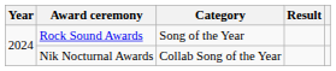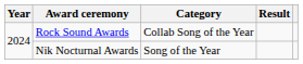Rock Sound Awards | Category: Song of the Year -> Collab Song of the Year
Nik Nocturnal Awards | Category: Collab Song of the Year -> Song of the Year
